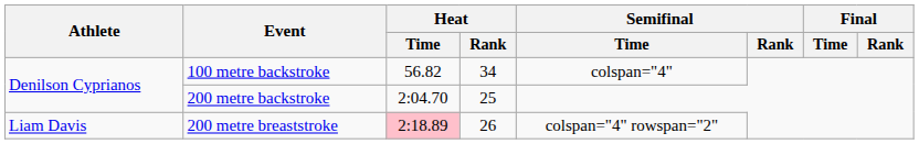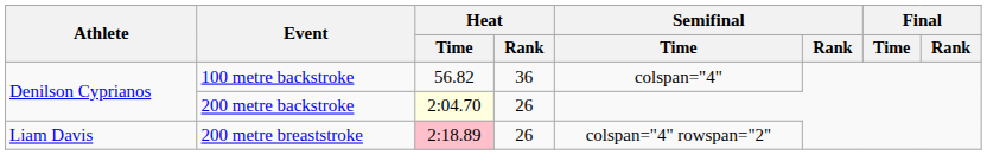100 metre backstroke | Heat / Rank: 34 -> 36
200 metre backstroke | Heat / Time: no background -> lightyellow background
200 metre backstroke | Heat / Rank: 25 -> 26
